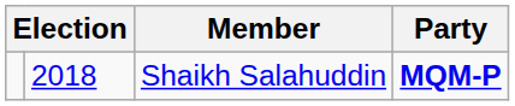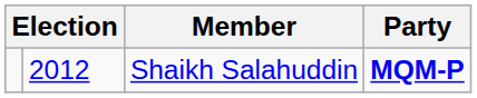Shaikh Salahuddin | column 2: 2018 -> 2012
